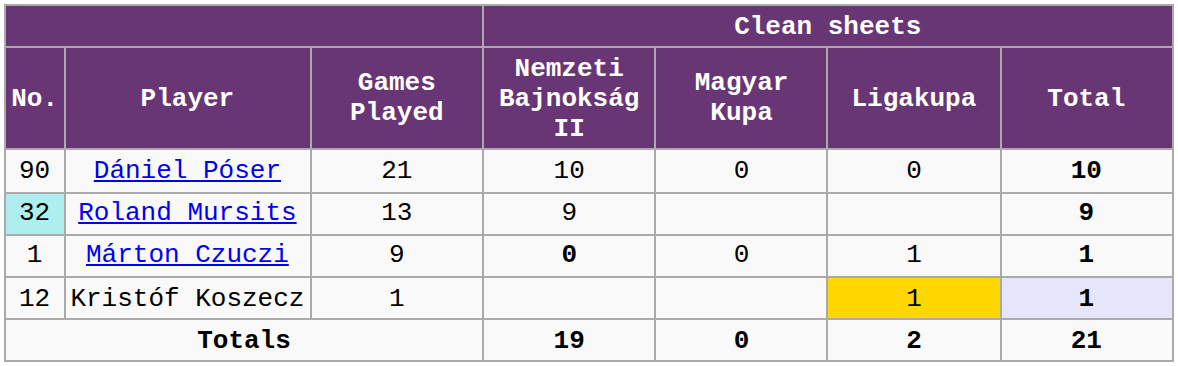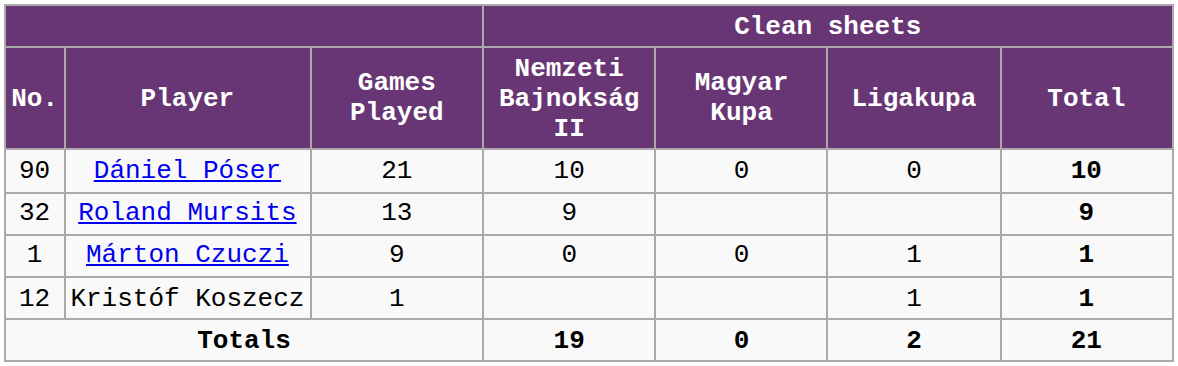Roland Mursits | No.: paleturquoise background -> no background
Márton Czuczi | Clean sheets / Nemzeti Bajnokság II: bold -> normal
Kristóf Koszecz | Clean sheets / Ligakupa: gold background -> no background
Kristóf Koszecz | Clean sheets / Total: lavender background -> no background
